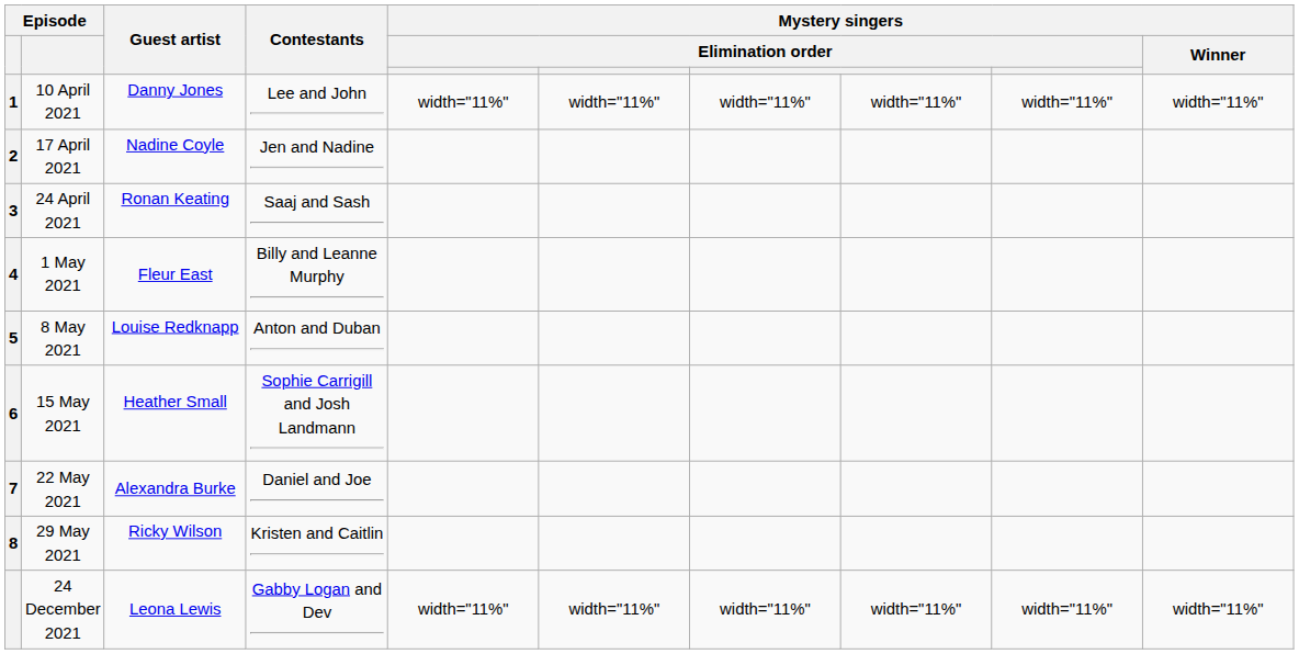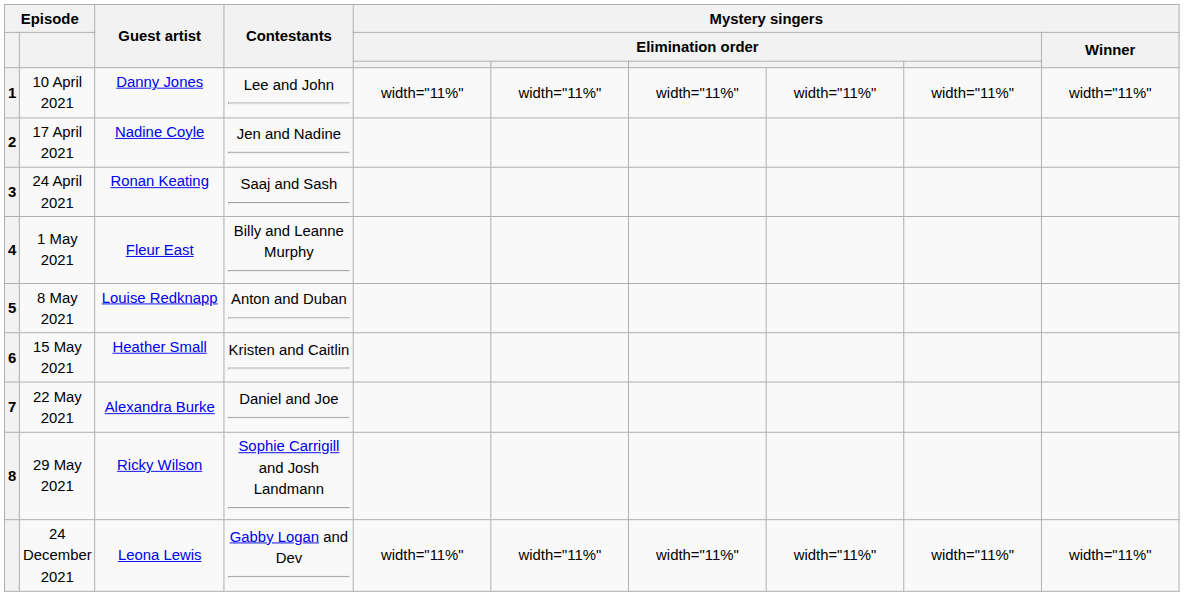15 May 2021 | Contestants: Sophie Carrigill and Josh Landmann -> Kristen and Caitlin
29 May 2021 | Contestants: Kristen and Caitlin -> Sophie Carrigill and Josh Landmann
